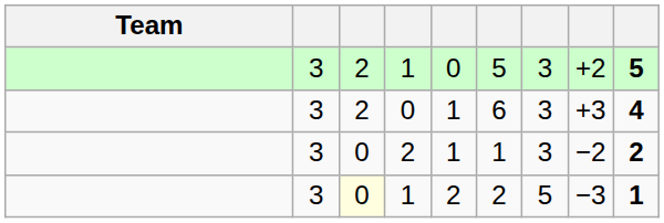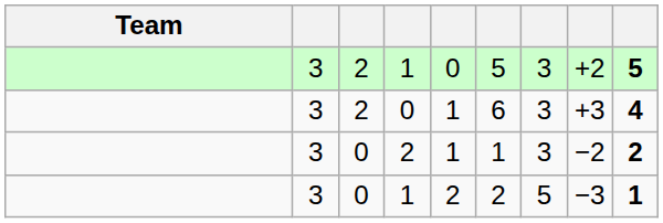row 5 | column 3: lightyellow background -> no background
